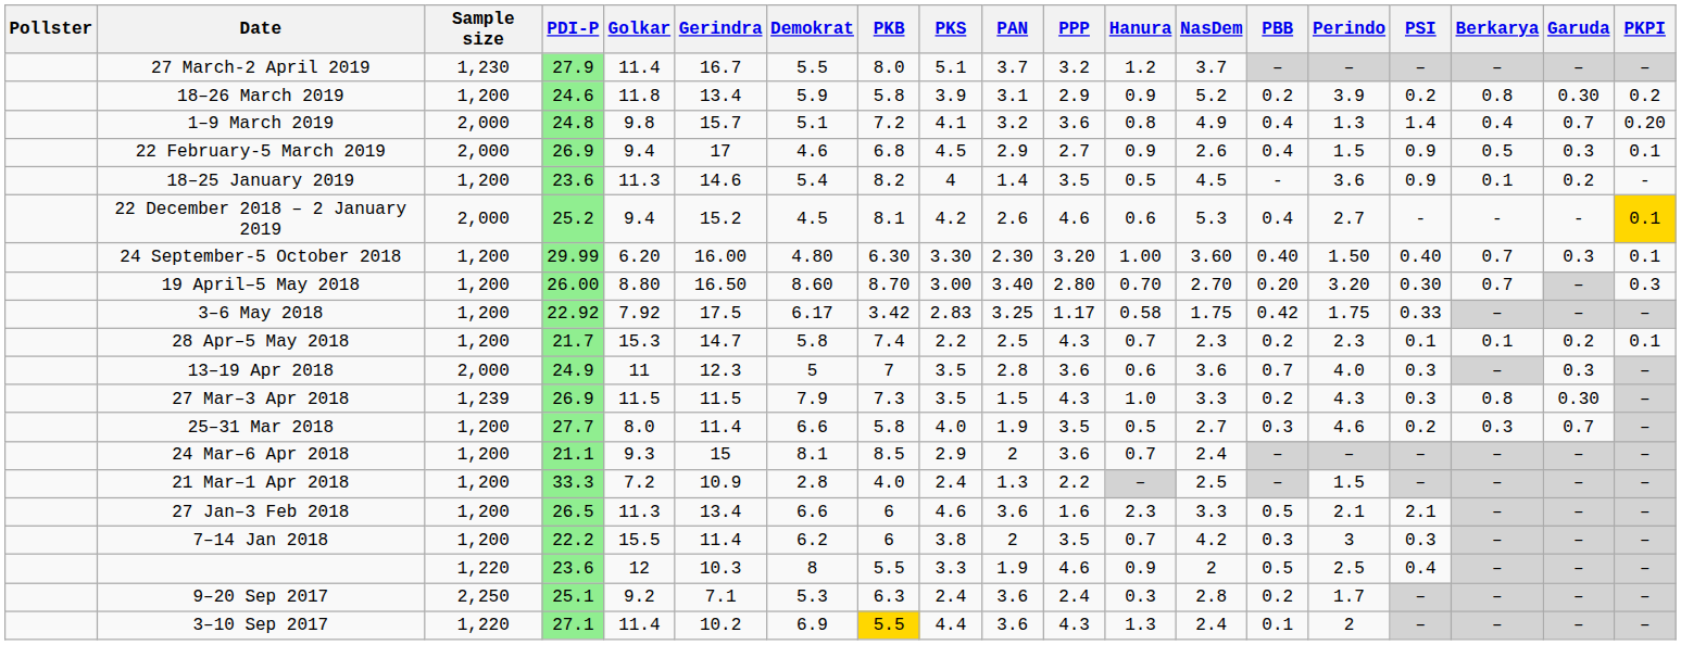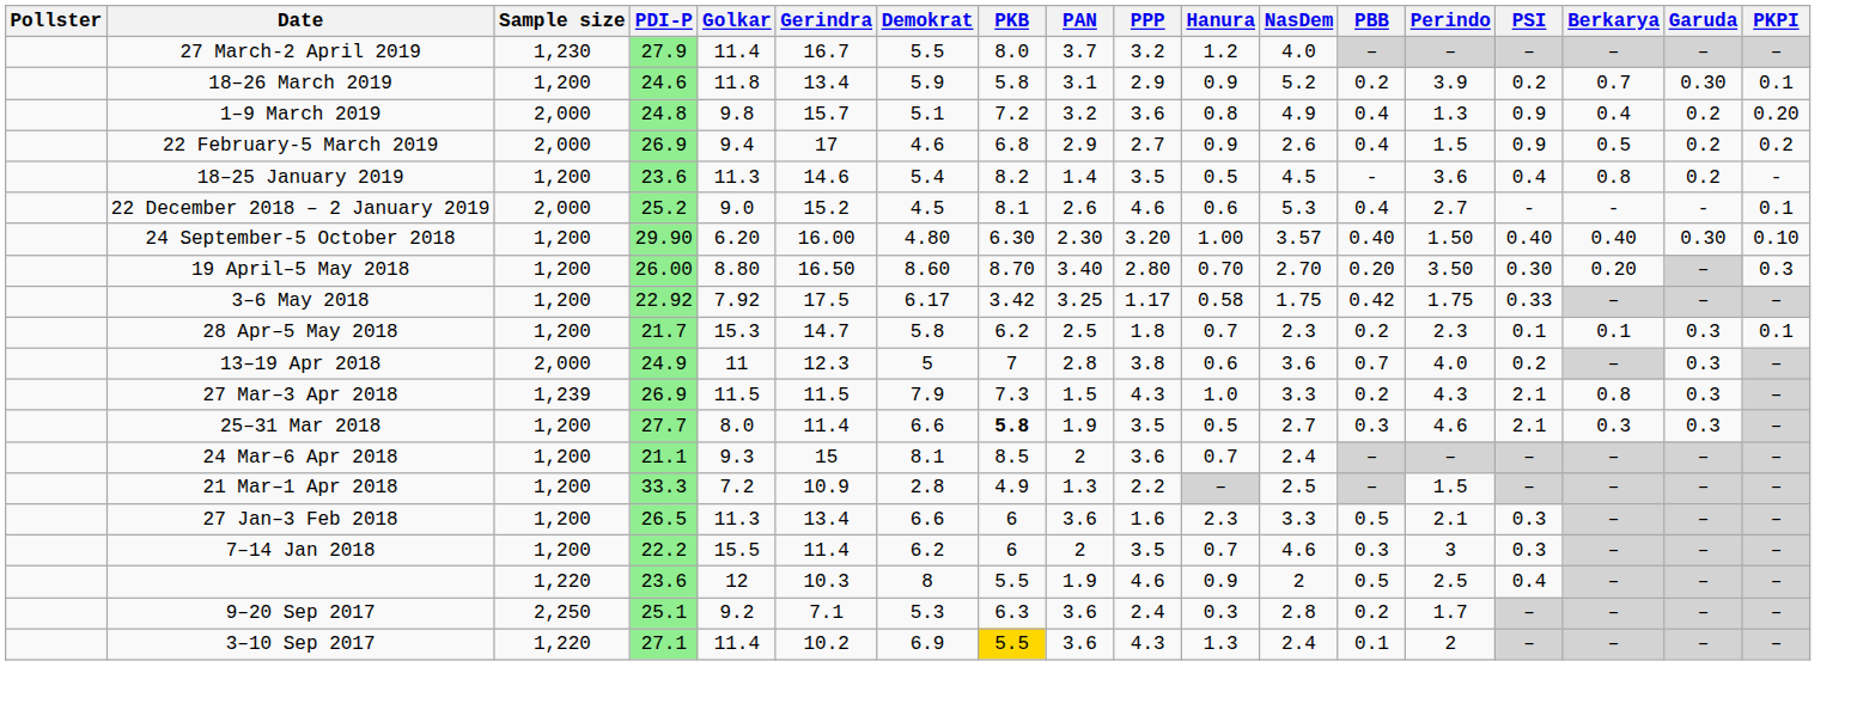- column: PKS | 5.1 | 3.9 | 4.1 | 4.5 | 4 | 4.2 | 3.30 | 3.00 | 2.83 | 2.2 | 3.5 | 3.5 | 4.0 | 2.9 | 2.4 | 4.6 | 3.8 | 3.3 | 2.4 | 4.4
27 March-2 April 2019 | NasDem: 3.7 -> 4.0
18–26 March 2019 | Berkarya: 0.8 -> 0.7
18–26 March 2019 | PKPI: 0.2 -> 0.1
1–9 March 2019 | PSI: 1.4 -> 0.9
1–9 March 2019 | Garuda: 0.7 -> 0.2
22 February-5 March 2019 | Garuda: 0.3 -> 0.2
22 February-5 March 2019 | PKPI: 0.1 -> 0.2
18–25 January 2019 | PSI: 0.9 -> 0.4
18–25 January 2019 | Berkarya: 0.1 -> 0.8
22 December 2018 – 2 January 2019 | Golkar: 9.4 -> 9.0
22 December 2018 – 2 January 2019 | PKPI: gold background -> no background
24 September-5 October 2018 | PDI-P: 29.99 -> 29.90
24 September-5 October 2018 | NasDem: 3.60 -> 3.57
24 September-5 October 2018 | Berkarya: 0.7 -> 0.40
24 September-5 October 2018 | Garuda: 0.3 -> 0.30
24 September-5 October 2018 | PKPI: 0.1 -> 0.10
19 April–5 May 2018 | Perindo: 3.20 -> 3.50
19 April–5 May 2018 | Berkarya: 0.7 -> 0.20
28 Apr–5 May 2018 | PKB: 7.4 -> 6.2
28 Apr–5 May 2018 | PPP: 4.3 -> 1.8
28 Apr–5 May 2018 | Garuda: 0.2 -> 0.3
13–19 Apr 2018 | PPP: 3.6 -> 3.8
13–19 Apr 2018 | PSI: 0.3 -> 0.2
27 Mar–3 Apr 2018 | PSI: 0.3 -> 2.1
27 Mar–3 Apr 2018 | Garuda: 0.30 -> 0.3
25–31 Mar 2018 | PKB: normal -> bold
25–31 Mar 2018 | PSI: 0.2 -> 2.1
25–31 Mar 2018 | Garuda: 0.7 -> 0.3
21 Mar–1 Apr 2018 | PKB: 4.0 -> 4.9
27 Jan–3 Feb 2018 | PSI: 2.1 -> 0.3
7–14 Jan 2018 | NasDem: 4.2 -> 4.6
